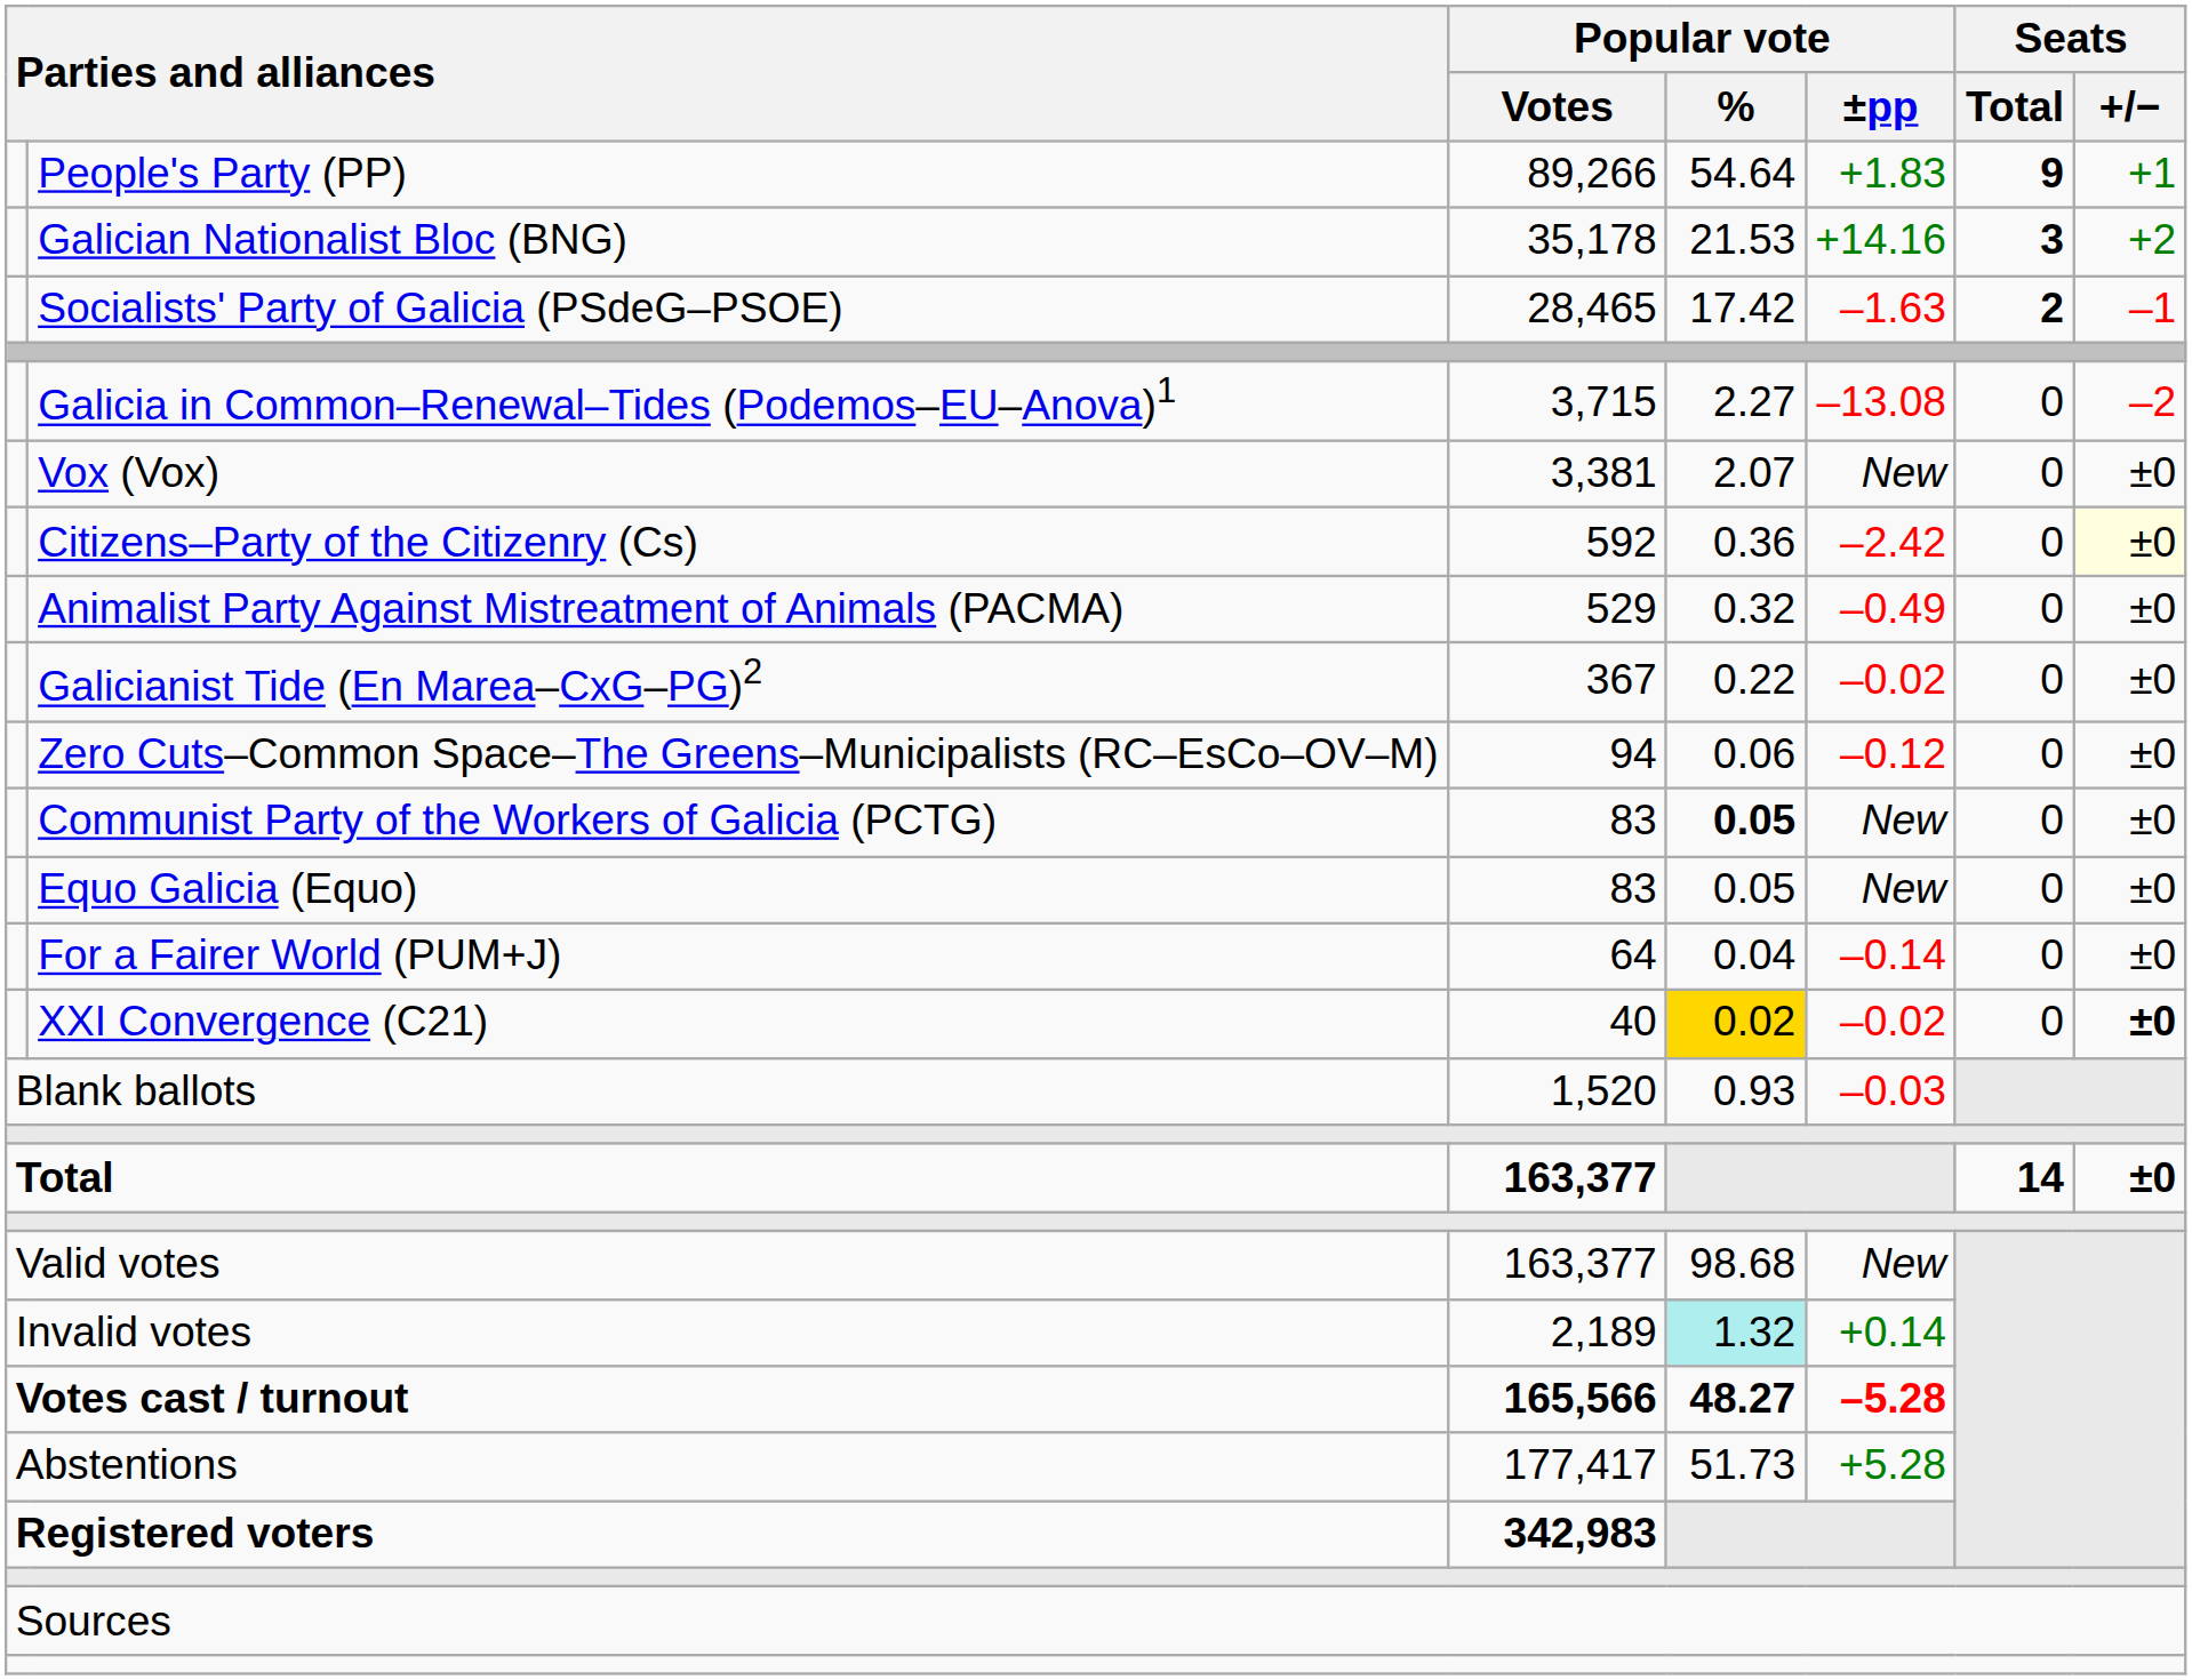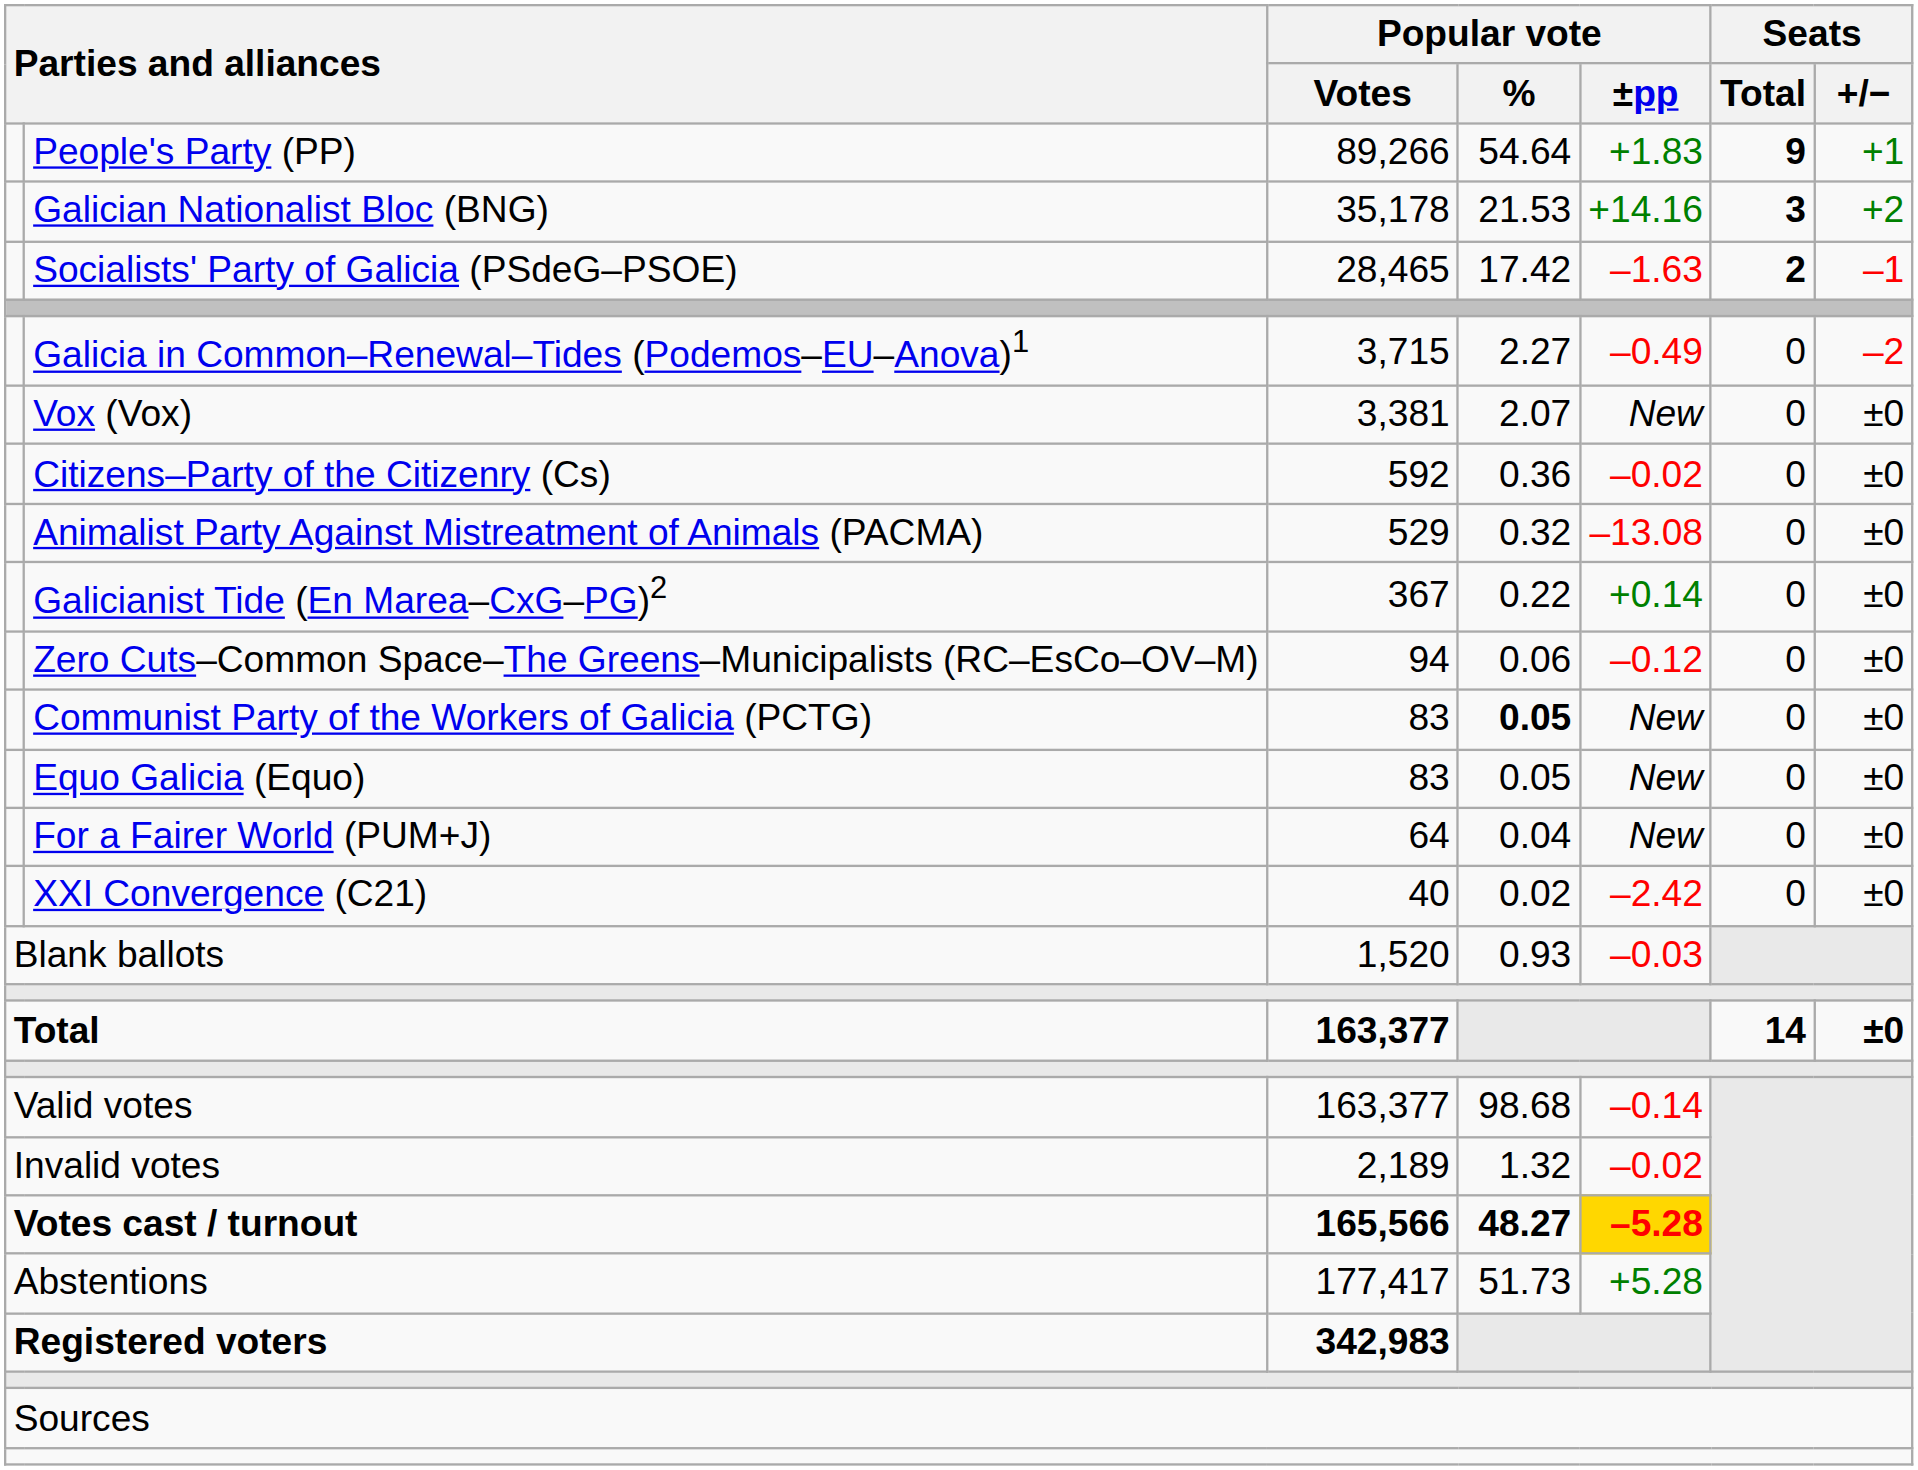Galicia in Common–Renewal–Tides (Podemos–EU–Anova)1 | Popular vote / ±pp: –13.08 -> –0.49
Citizens–Party of the Citizenry (Cs) | Popular vote / ±pp: –2.42 -> –0.02
Citizens–Party of the Citizenry (Cs) | Seats / +/−: lightyellow background -> no background
Animalist Party Against Mistreatment of Animals (PACMA) | Popular vote / ±pp: –0.49 -> –13.08
Galicianist Tide (En Marea–CxG–PG)2 | Popular vote / ±pp: –0.02 -> +0.14
For a Fairer World (PUM+J) | Popular vote / ±pp: –0.14 -> New
XXI Convergence (C21) | Popular vote / %: gold background -> no background
XXI Convergence (C21) | Popular vote / ±pp: –0.02 -> –2.42
XXI Convergence (C21) | Seats / +/−: bold -> normal
Valid votes | Popular vote / ±pp: New -> –0.14
Invalid votes | Popular vote / %: paleturquoise background -> no background
Invalid votes | Popular vote / ±pp: +0.14 -> –0.02
Votes cast / turnout | Popular vote / ±pp: no background -> gold background
